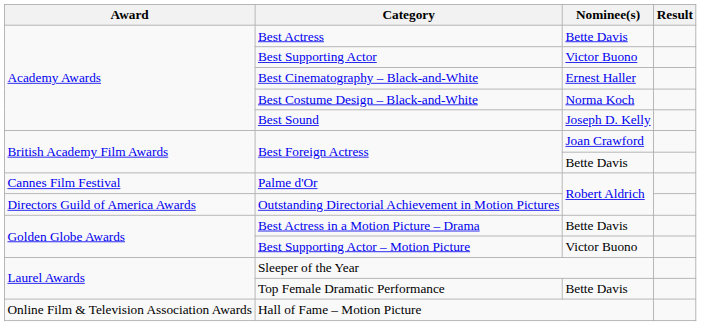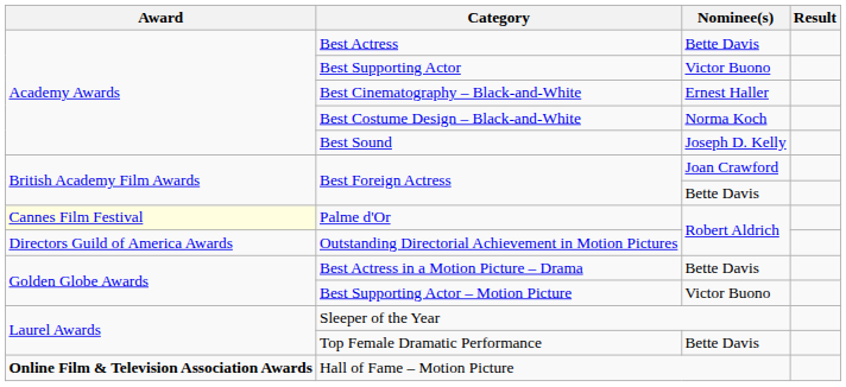Palme d'Or | Award: no background -> lightyellow background
Hall of Fame – Motion Picture | Award: normal -> bold
